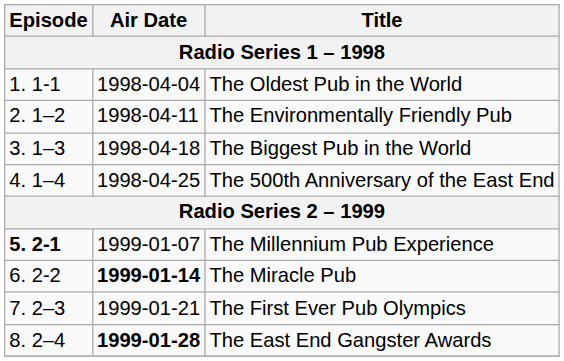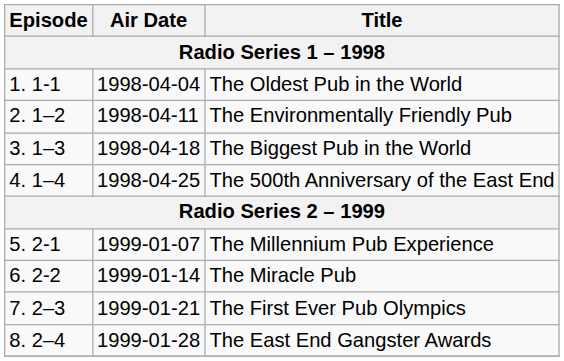The Millennium Pub Experience | Episode: bold -> normal
The Miracle Pub | Air Date: bold -> normal
The East End Gangster Awards | Air Date: bold -> normal
